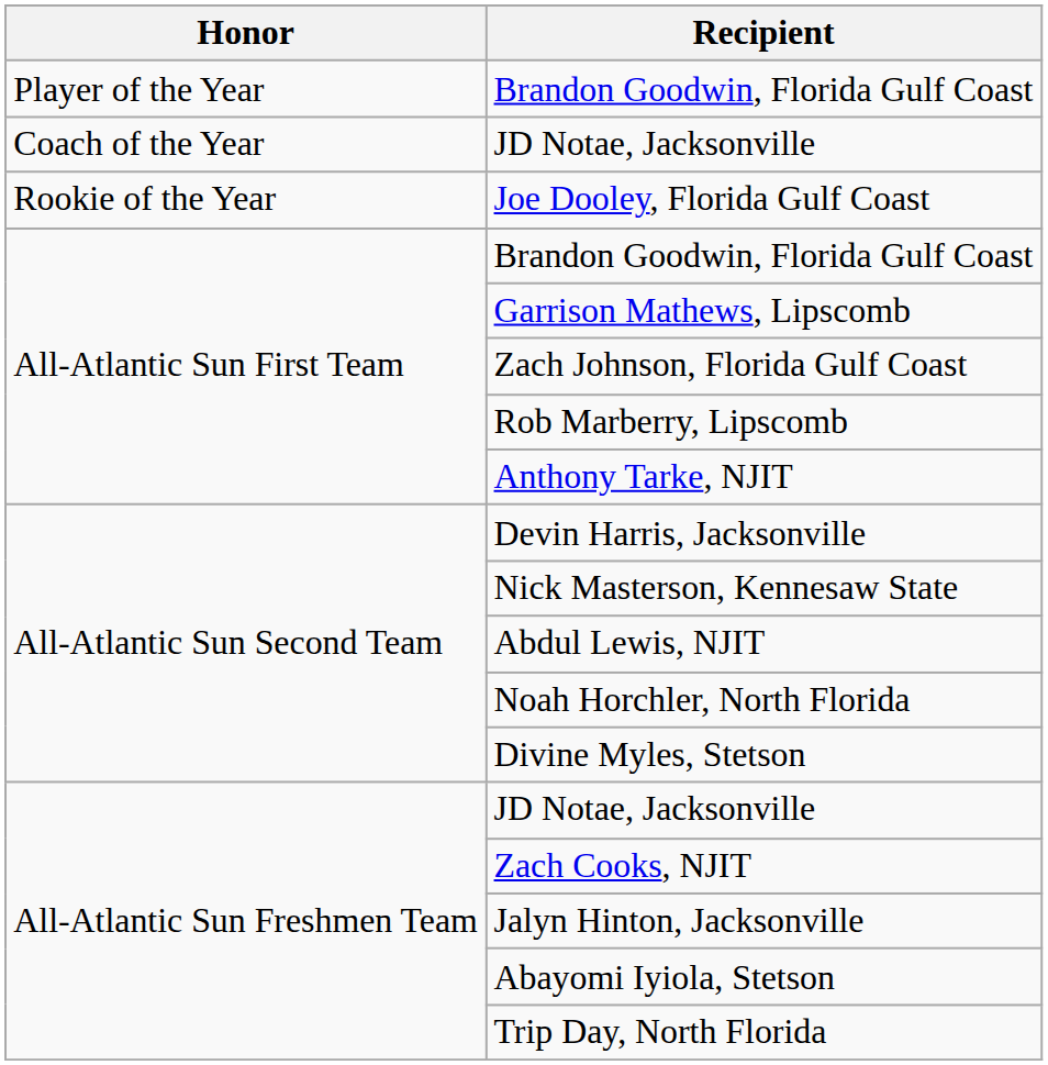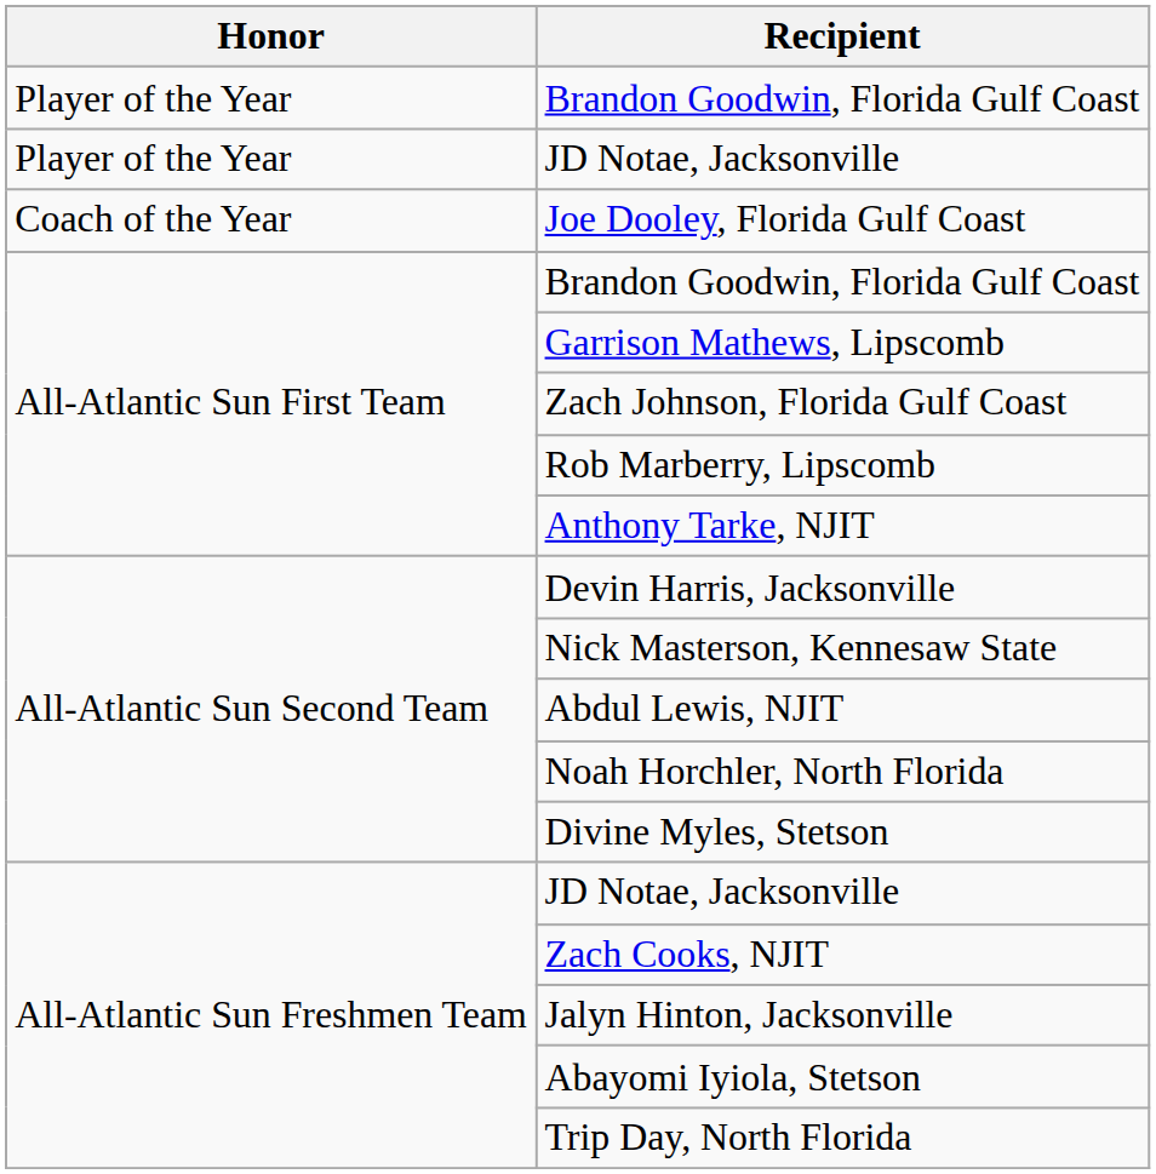row 3 | Honor: Coach of the Year -> Player of the Year
row 4 | Honor: Rookie of the Year -> Coach of the Year
